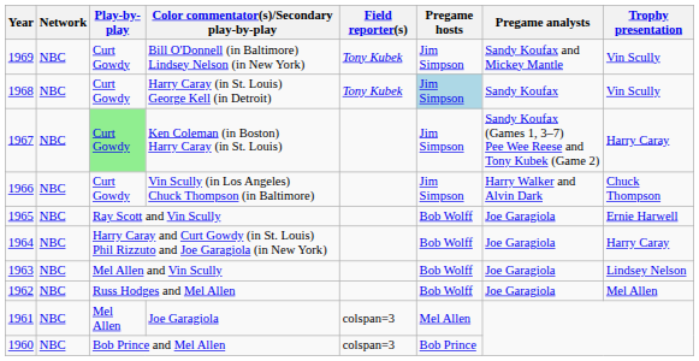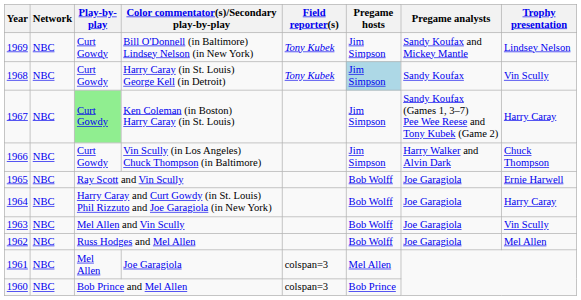Bill O'Donnell (in Baltimore) Lindsey Nelson (in New York) | Trophy presentation: Vin Scully -> Lindsey Nelson
Mel Allen and Vin Scully | Trophy presentation: Lindsey Nelson -> Vin Scully
